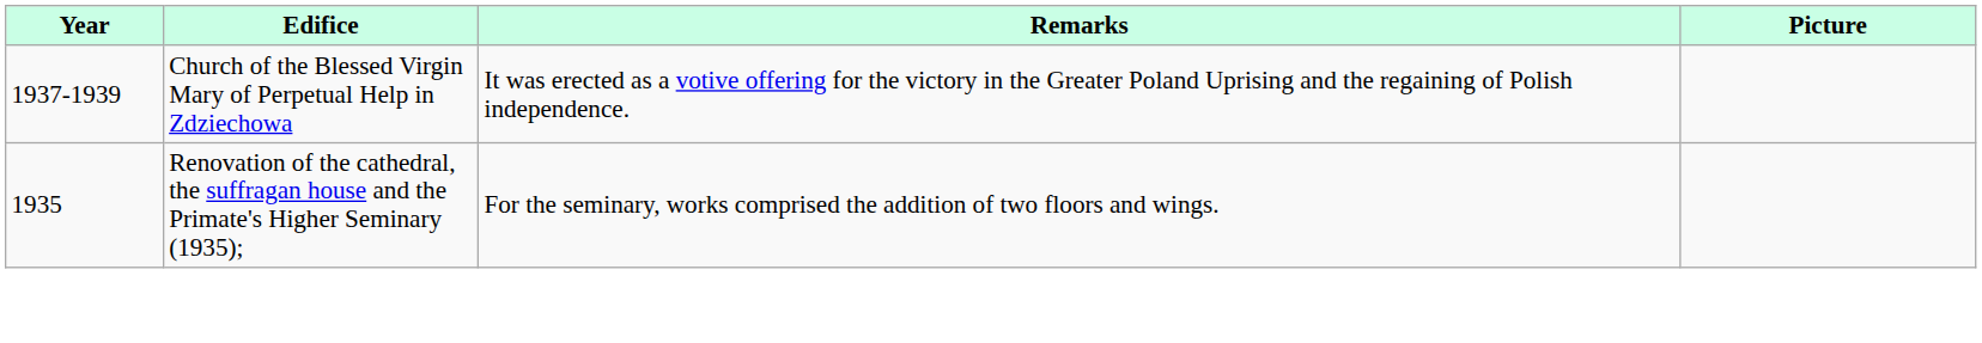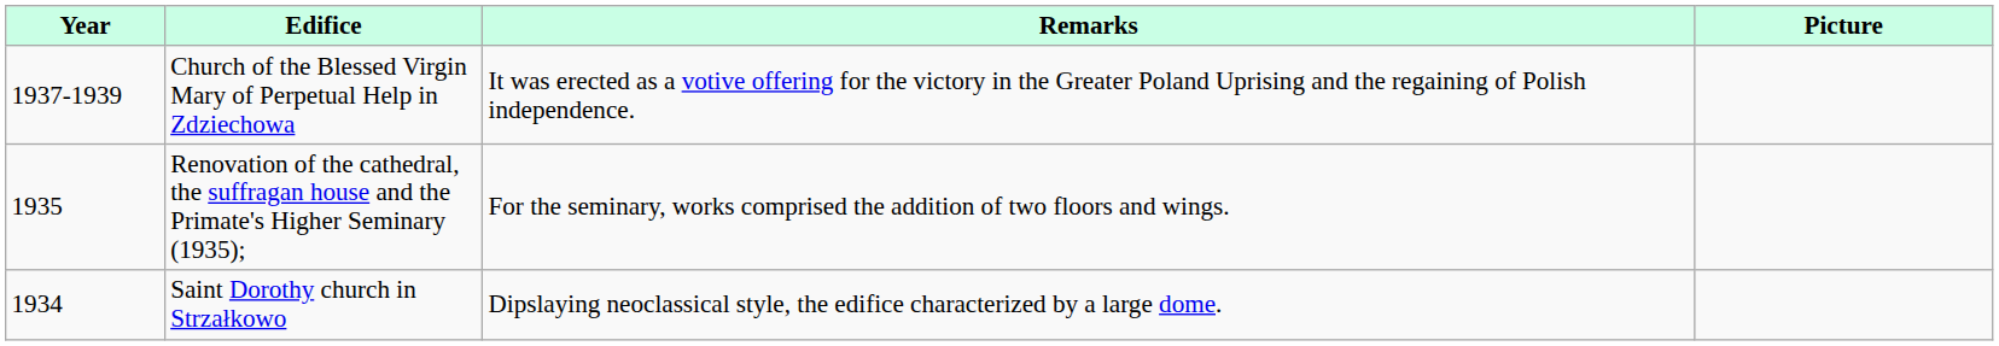+ row: 1934 | Saint Dorothy church in Strzałkowo | Dipslaying neoclassical style, the edifice characterized by a large dome.
